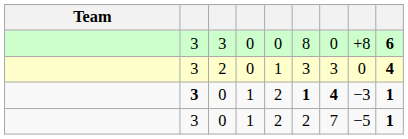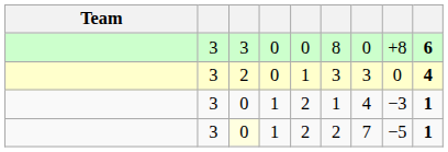row 4 | column 2: bold -> normal
row 4 | column 6: bold -> normal
row 4 | column 7: bold -> normal
row 5 | column 3: no background -> lightyellow background
